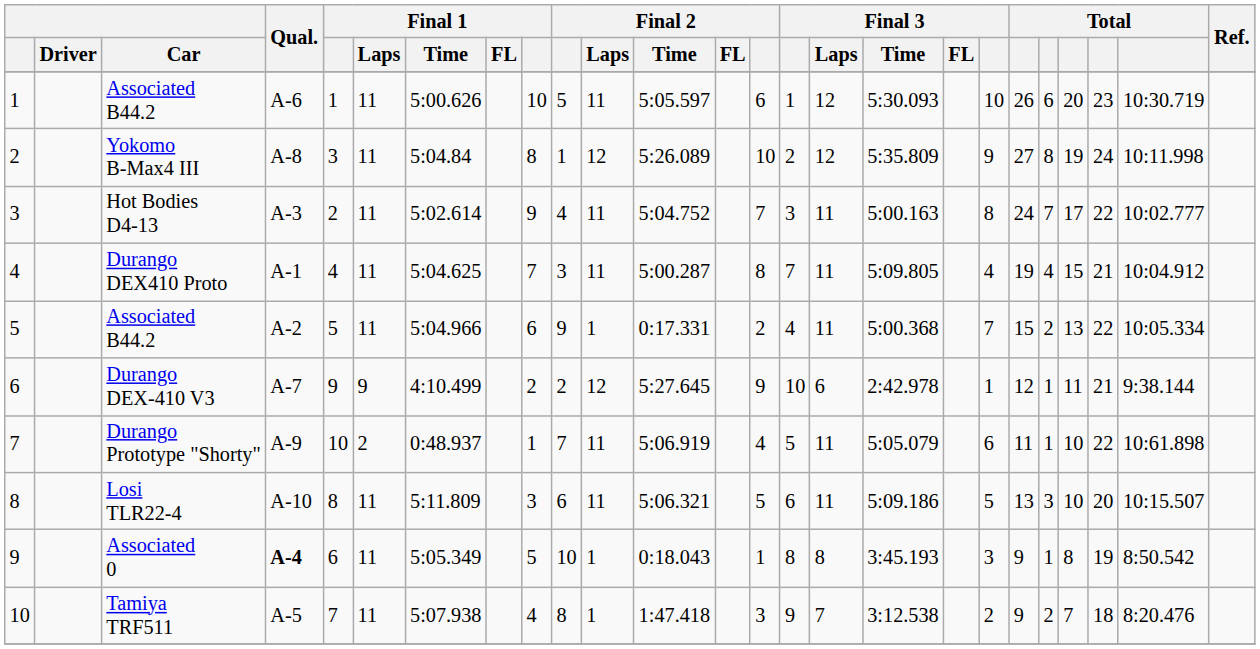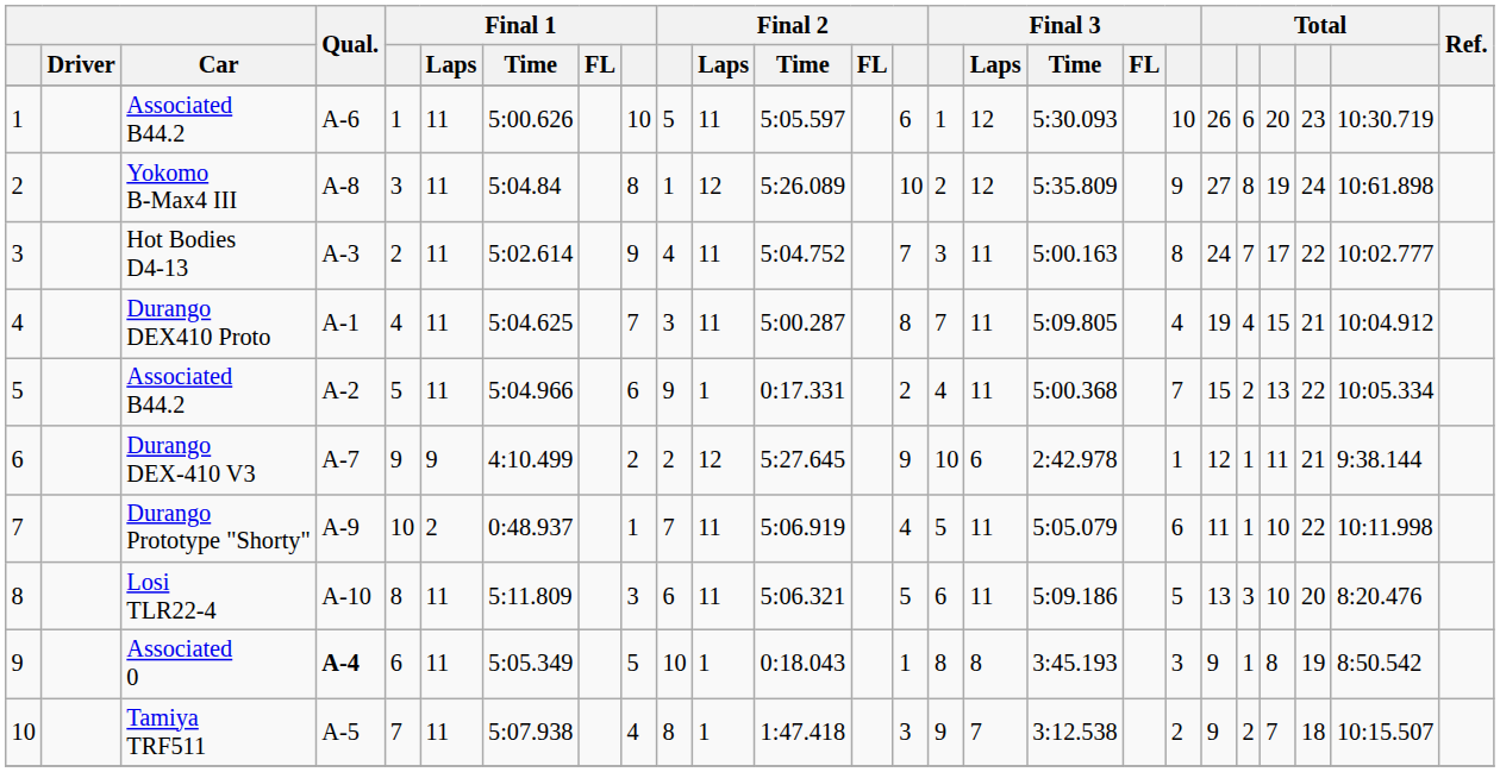Yokomo B-Max4 III | column 24: 10:11.998 -> 10:61.898
Durango Prototype "Shorty" | column 24: 10:61.898 -> 10:11.998
Losi TLR22-4 | column 24: 10:15.507 -> 8:20.476
Tamiya TRF511 | column 24: 8:20.476 -> 10:15.507
